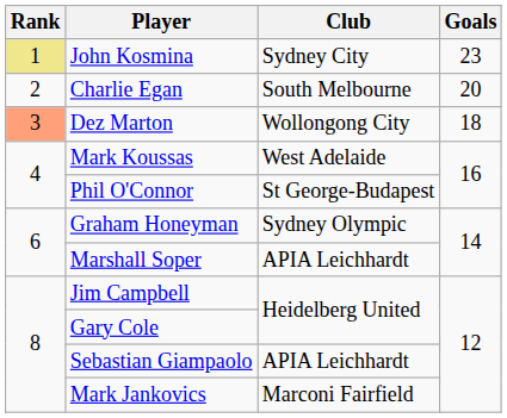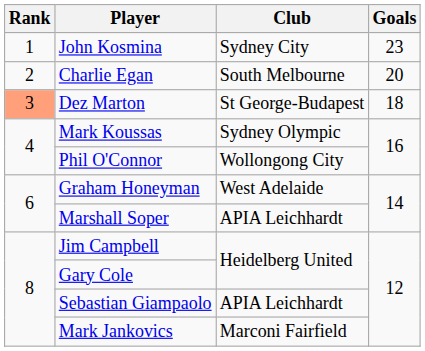John Kosmina | Rank: khaki background -> no background
Dez Marton | Club: Wollongong City -> St George-Budapest
Mark Koussas | Club: West Adelaide -> Sydney Olympic
Phil O'Connor | Club: St George-Budapest -> Wollongong City
Graham Honeyman | Club: Sydney Olympic -> West Adelaide
